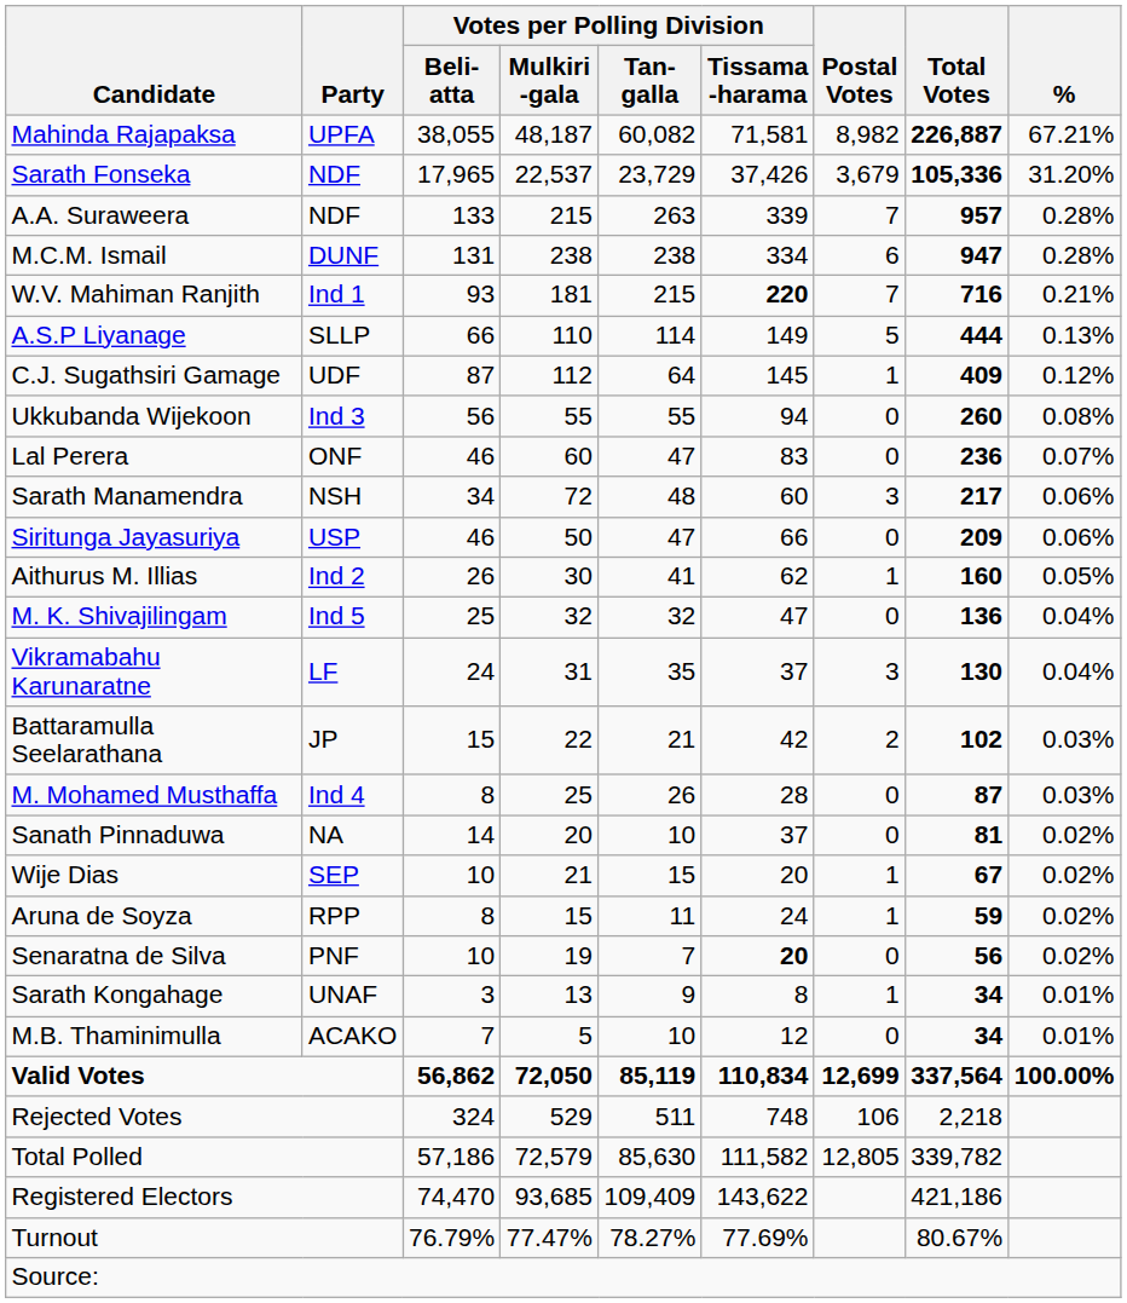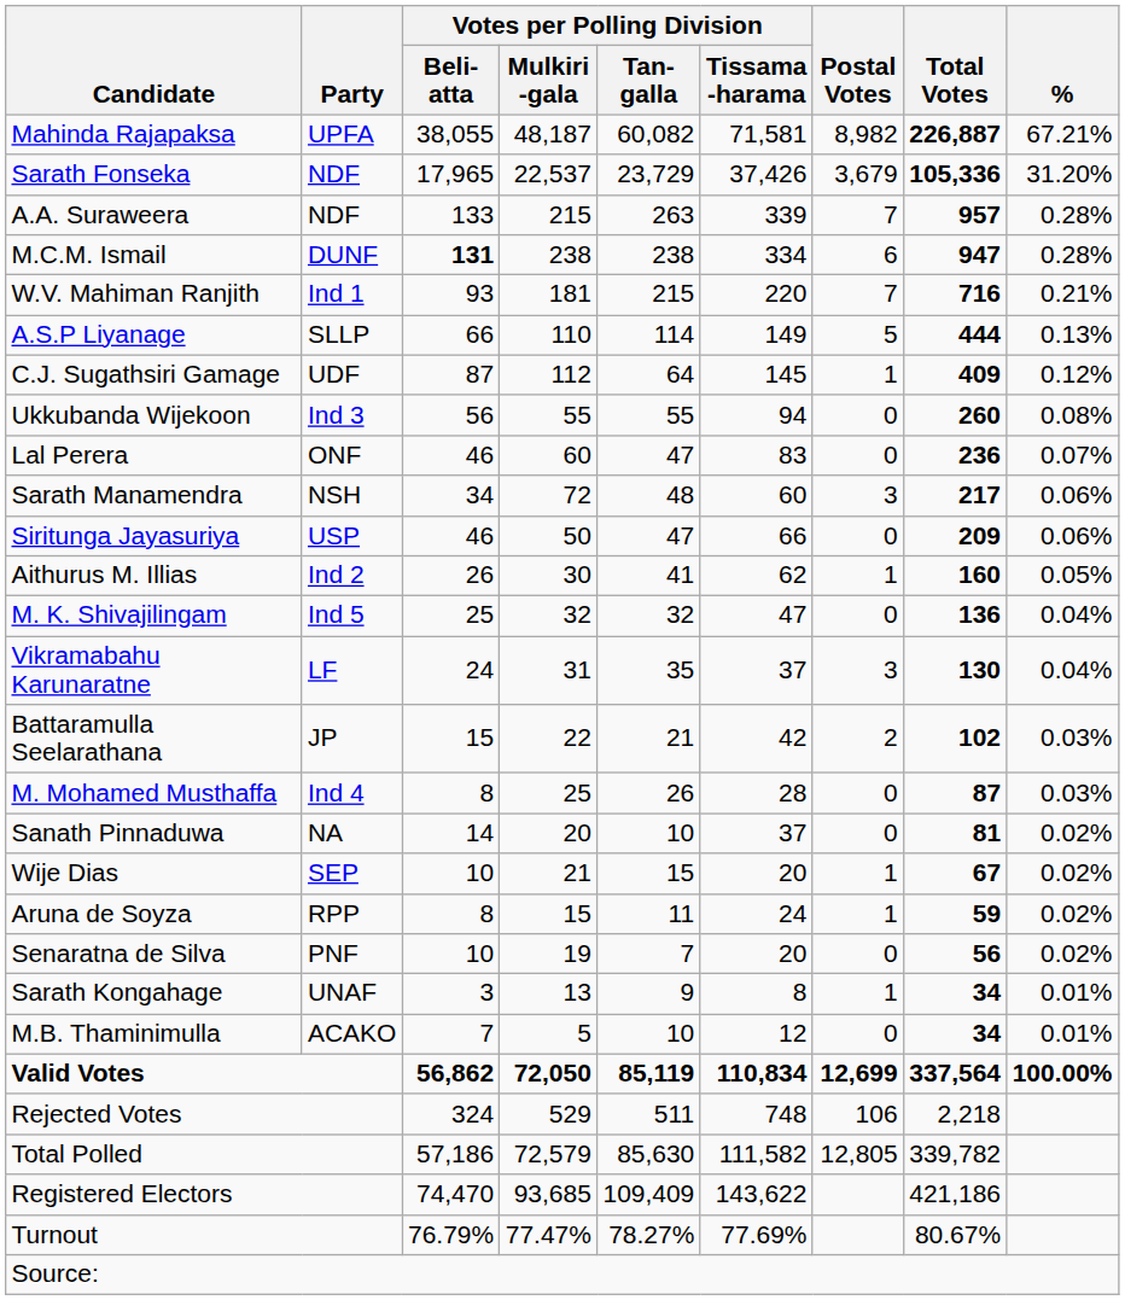M.C.M. Ismail | Votes per Polling Division / Beli- atta: normal -> bold
W.V. Mahiman Ranjith | Votes per Polling Division / Tissama -harama: bold -> normal
Senaratna de Silva | Votes per Polling Division / Tissama -harama: bold -> normal
